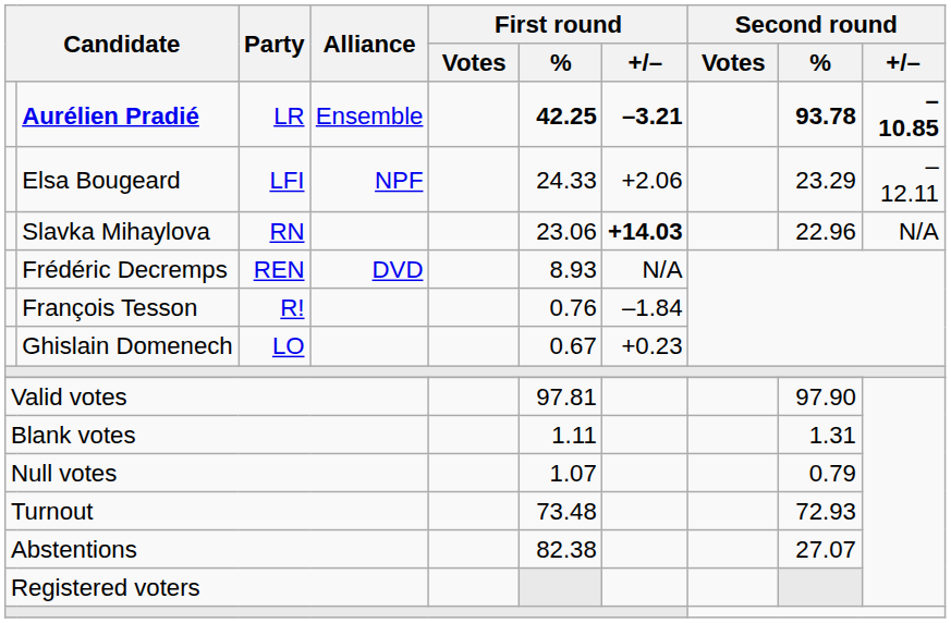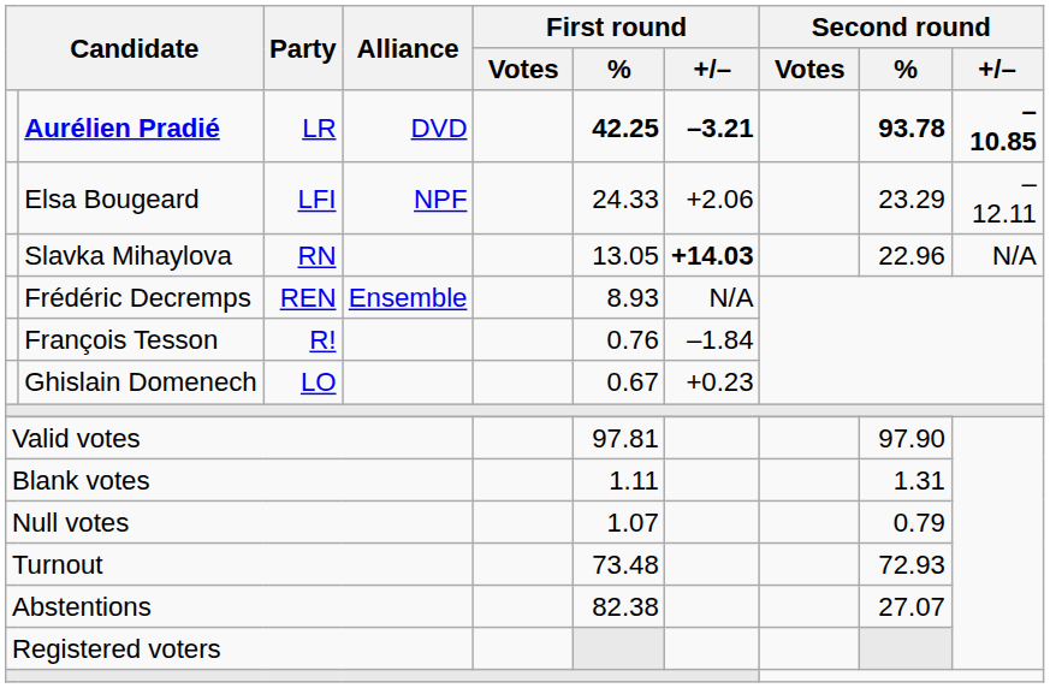Aurélien Pradié | Alliance: Ensemble -> DVD
Slavka Mihaylova | First round / %: 23.06 -> 13.05
Frédéric Decremps | Alliance: DVD -> Ensemble
